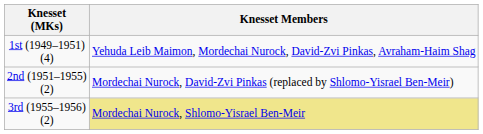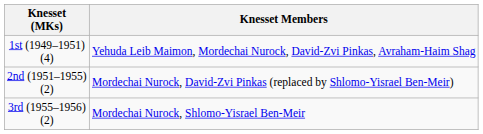3rd (1955–1956) (2) | Knesset Members: khaki background -> no background
